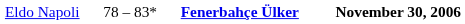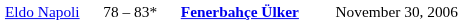Eldo Napoli | column 4: bold -> normal
